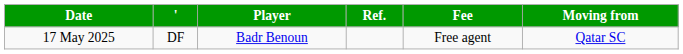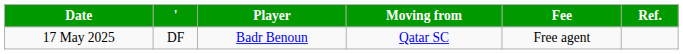columns swapped: Moving from <-> Ref.
